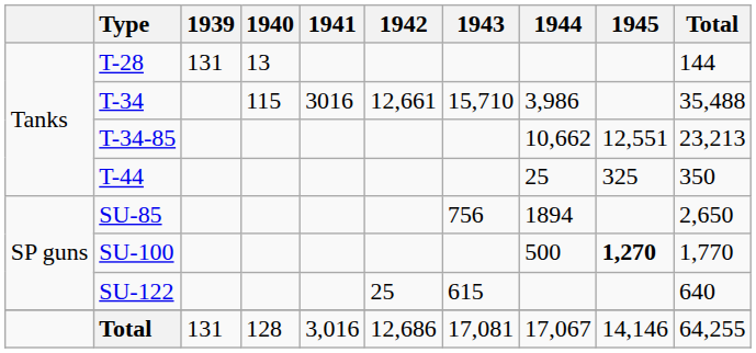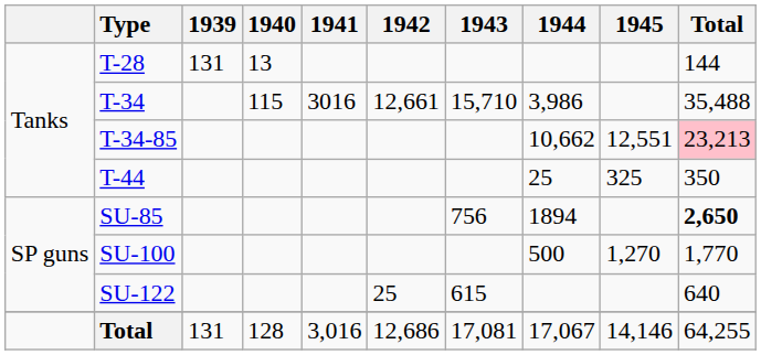T-34-85 | Total: no background -> pink background
SU-85 | Total: normal -> bold
SU-100 | 1945: bold -> normal
